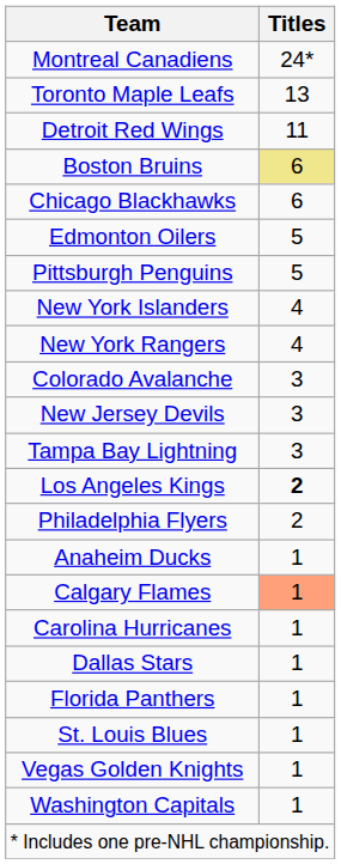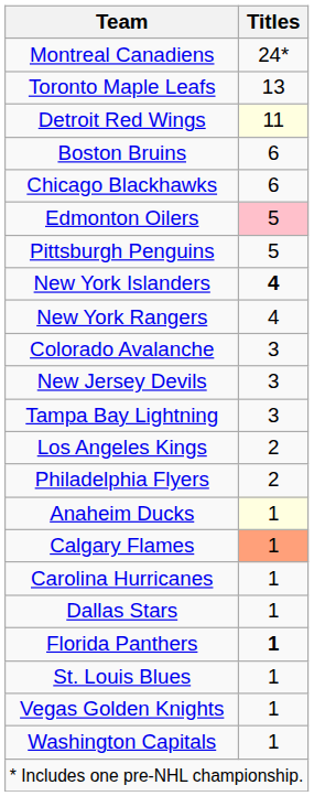Detroit Red Wings | Titles: no background -> lightyellow background
Boston Bruins | Titles: khaki background -> no background
Edmonton Oilers | Titles: no background -> pink background
New York Islanders | Titles: normal -> bold
Los Angeles Kings | Titles: bold -> normal
Anaheim Ducks | Titles: no background -> lightyellow background
Florida Panthers | Titles: normal -> bold
